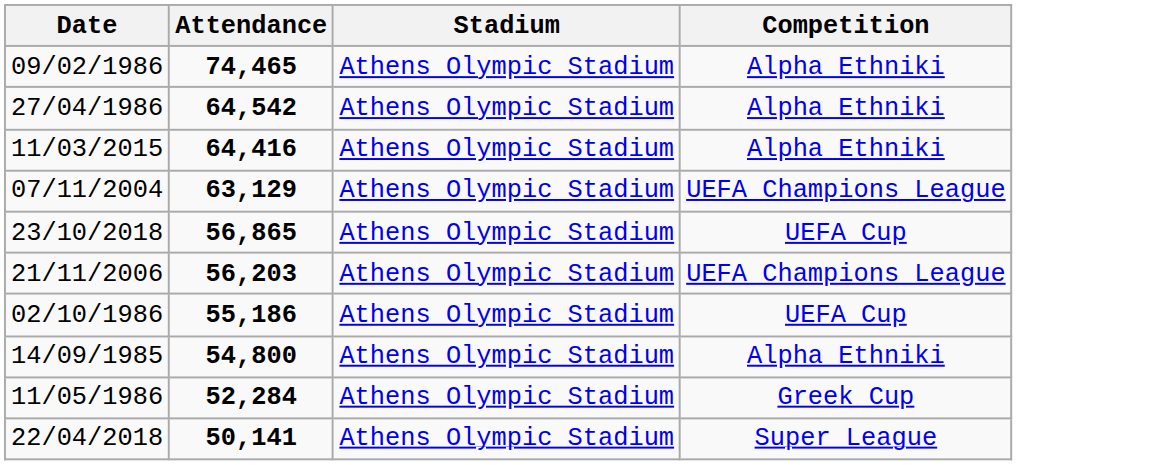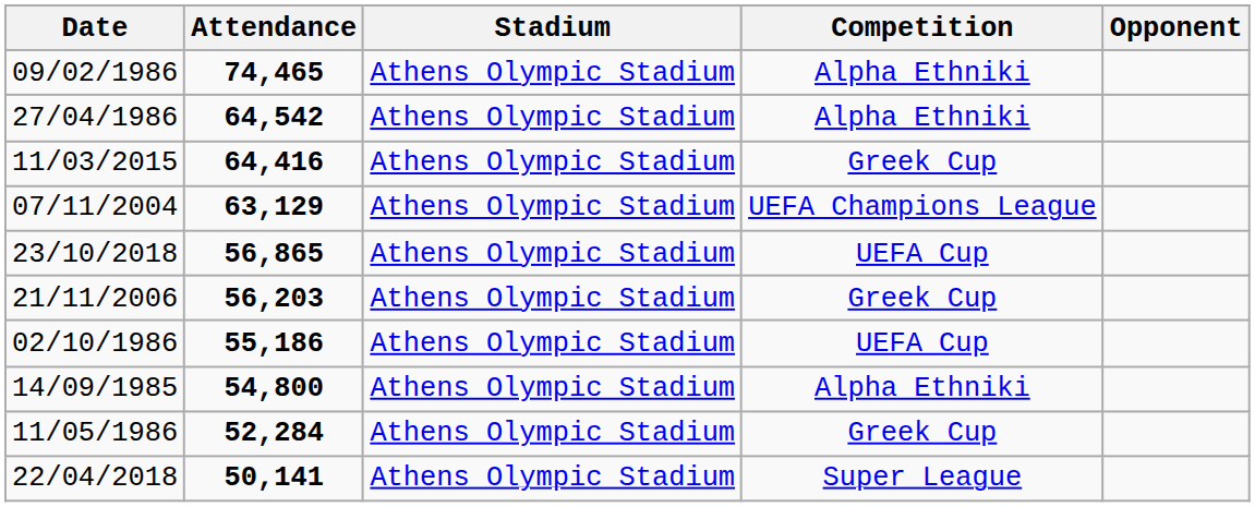+ column: Opponent
11/03/2015 | Competition: Alpha Ethniki -> Greek Cup
21/11/2006 | Competition: UEFA Champions League -> Greek Cup
